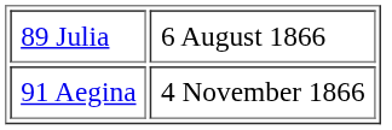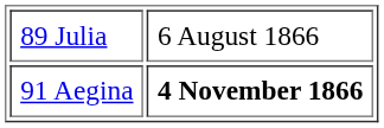91 Aegina | column 2: normal -> bold
